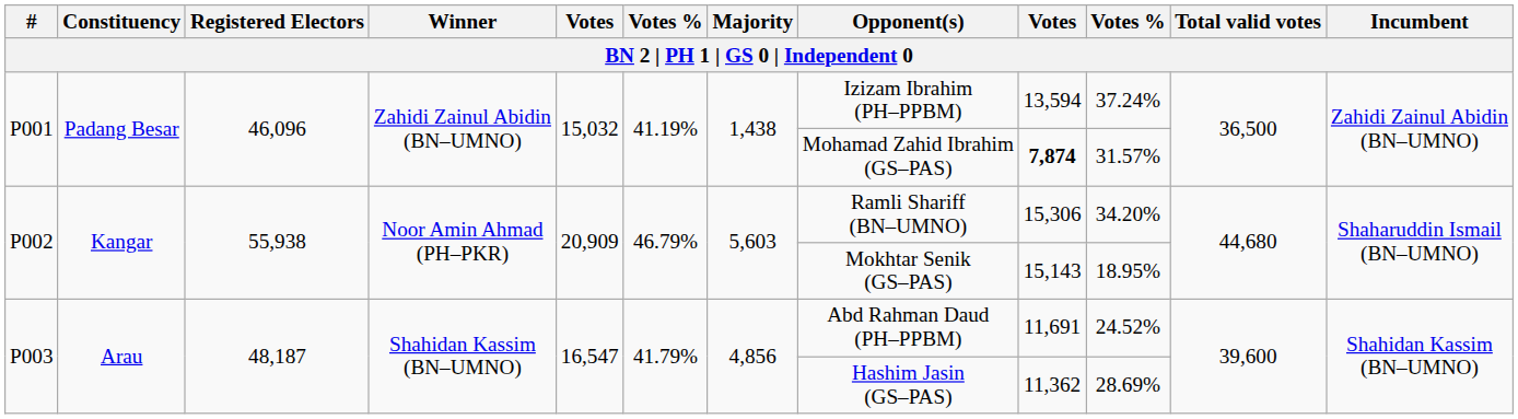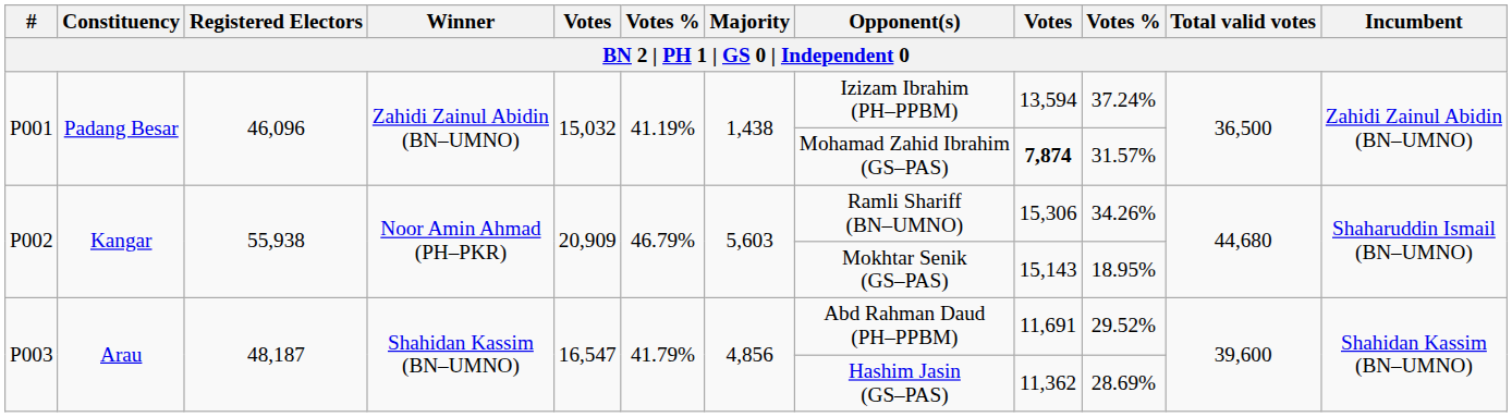row 5 | column 10: 34.20% -> 34.26%
row 7 | column 10: 24.52% -> 29.52%
